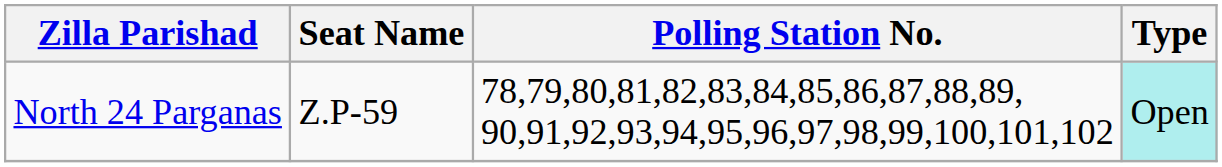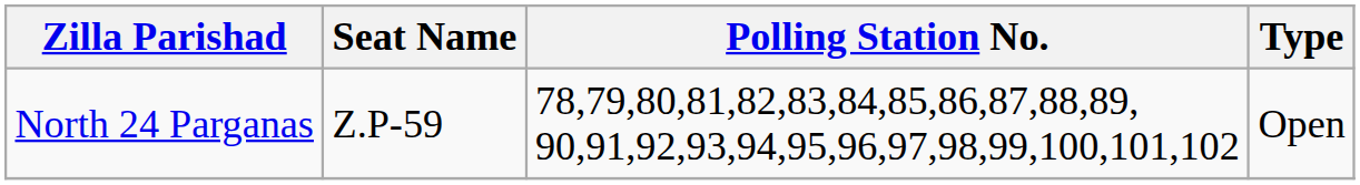North 24 Parganas | Type: paleturquoise background -> no background
